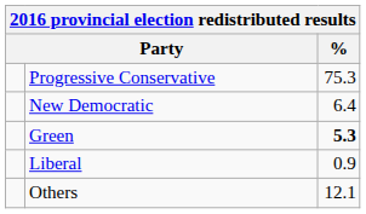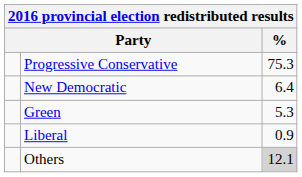Green | %: bold -> normal
Others | %: no background -> lightgrey background
